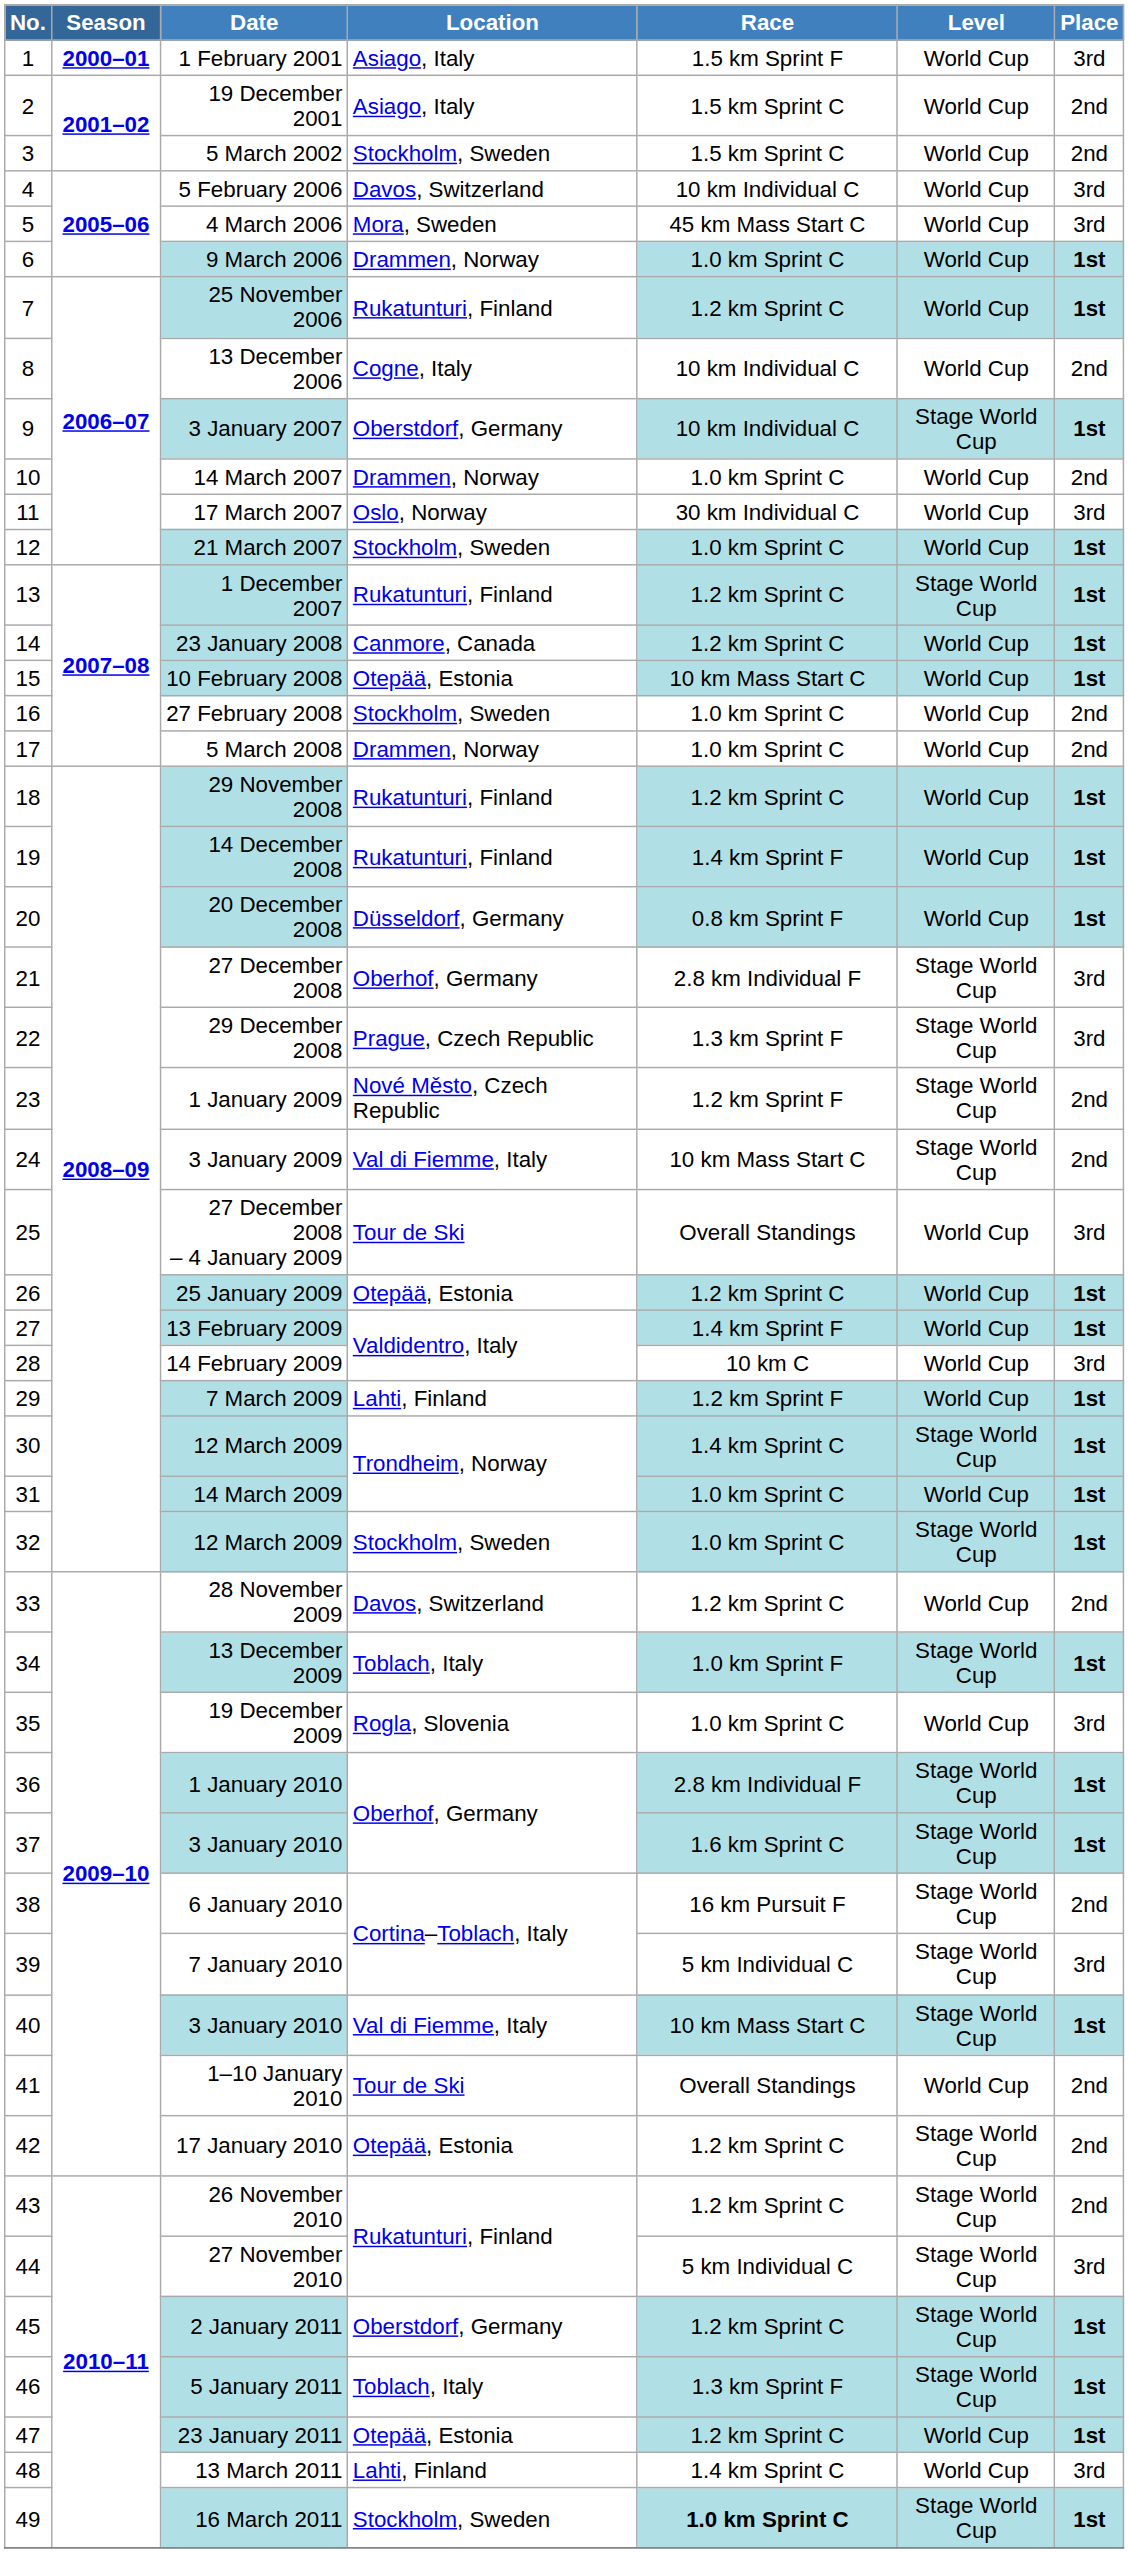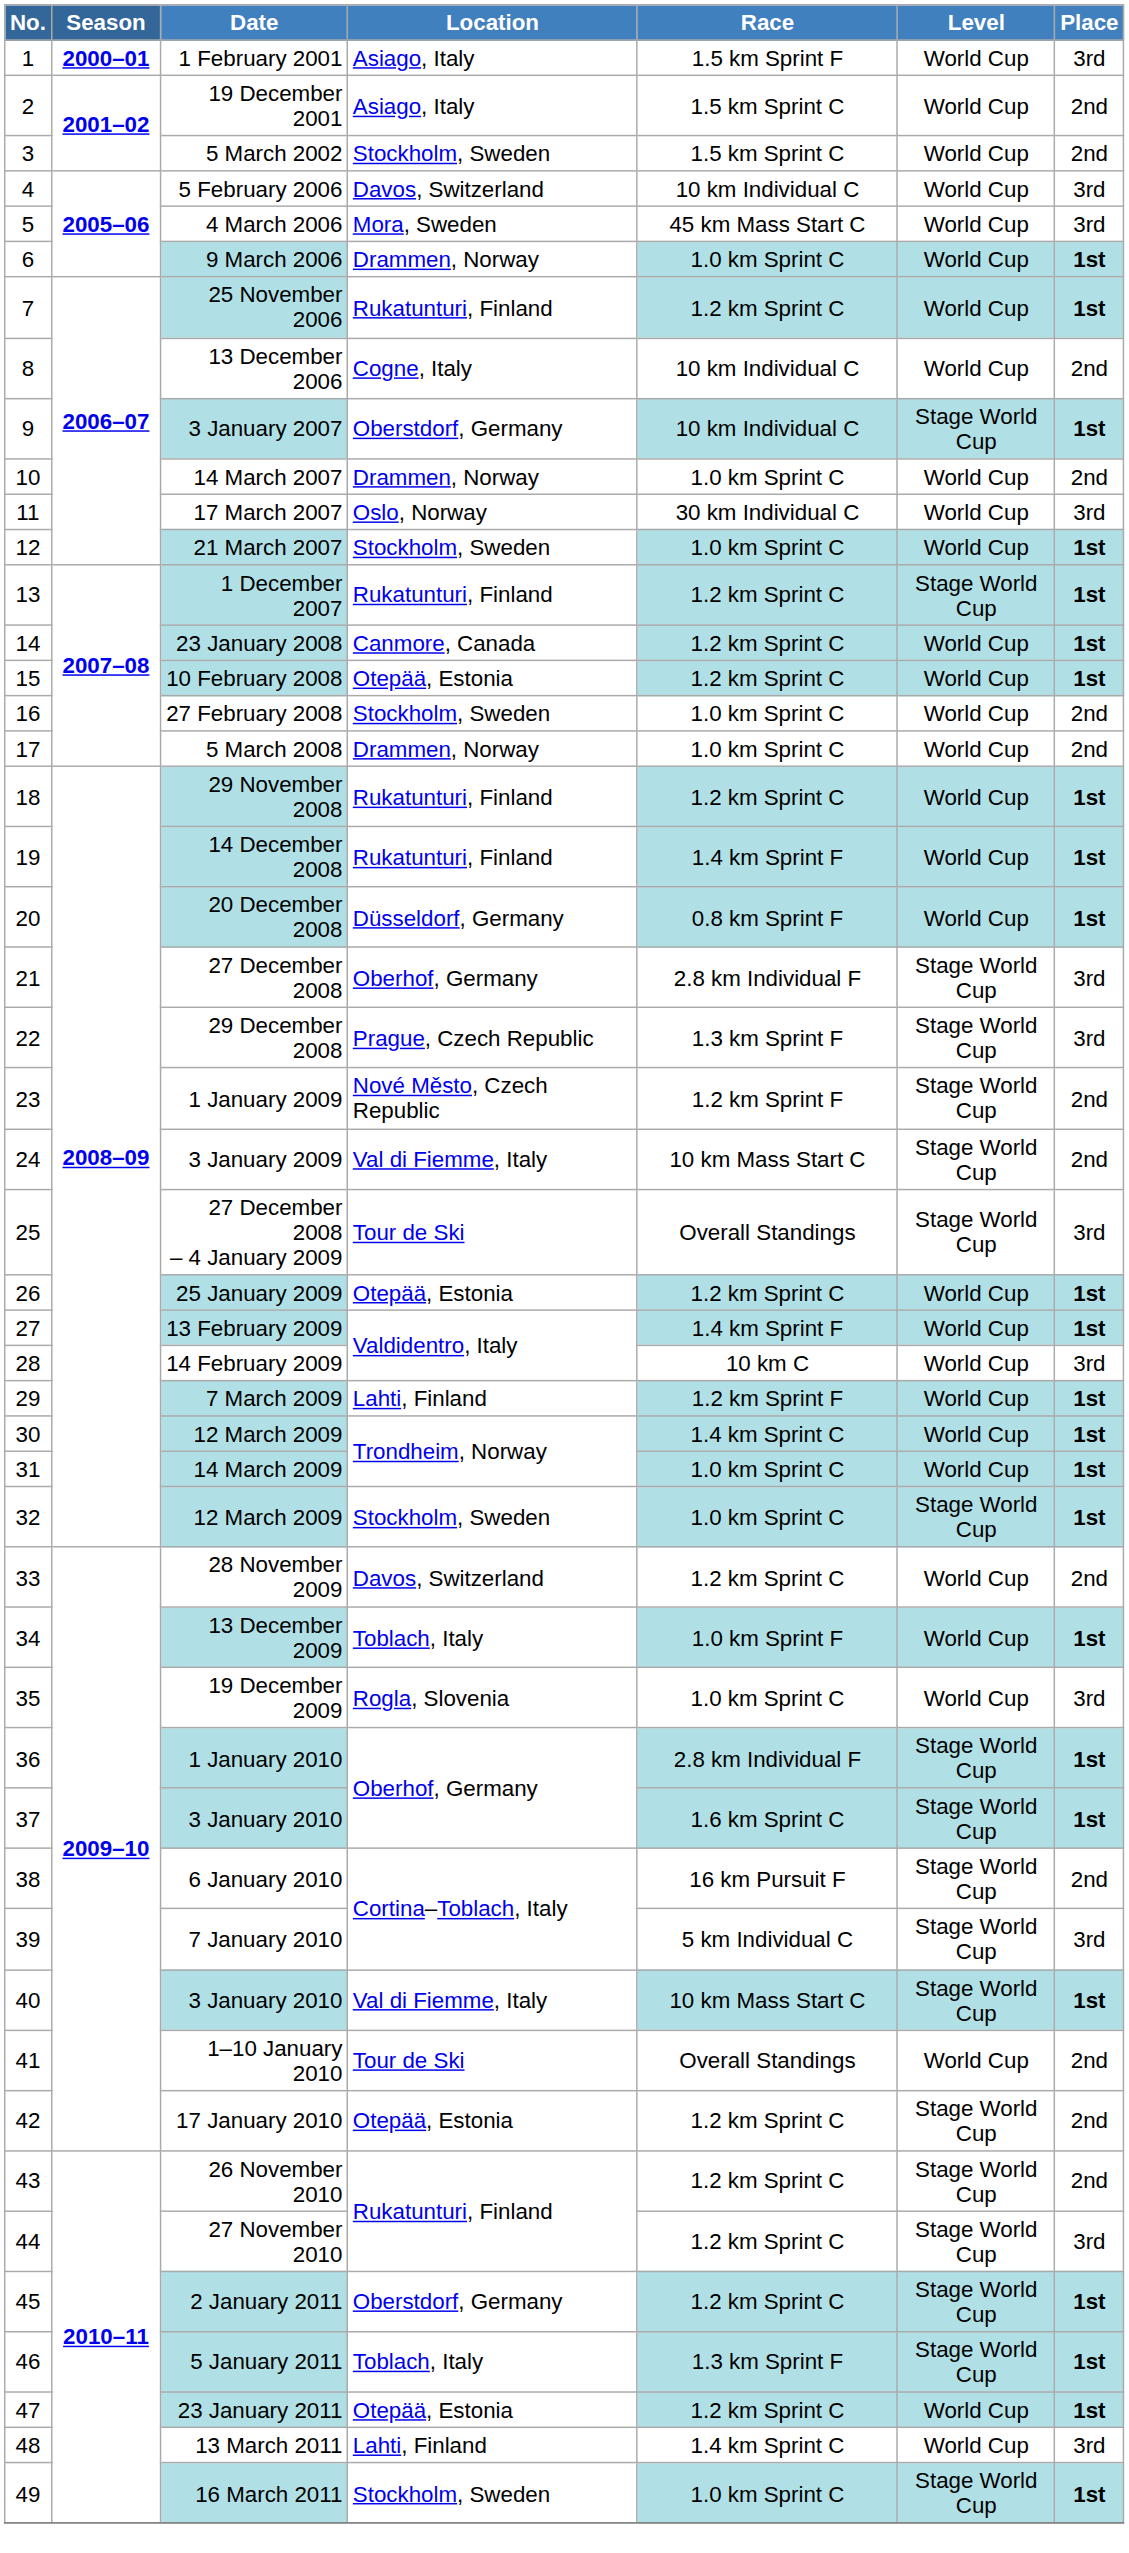10 February 2008 | Race: 10 km Mass Start C -> 1.2 km Sprint C
27 December 2008 – 4 January 2009 | Level: World Cup -> Stage World Cup
30 / 12 March 2009 | Level: Stage World Cup -> World Cup
13 December 2009 | Level: Stage World Cup -> World Cup
27 November 2010 | Race: 5 km Individual C -> 1.2 km Sprint C
16 March 2011 | Race: bold -> normal
